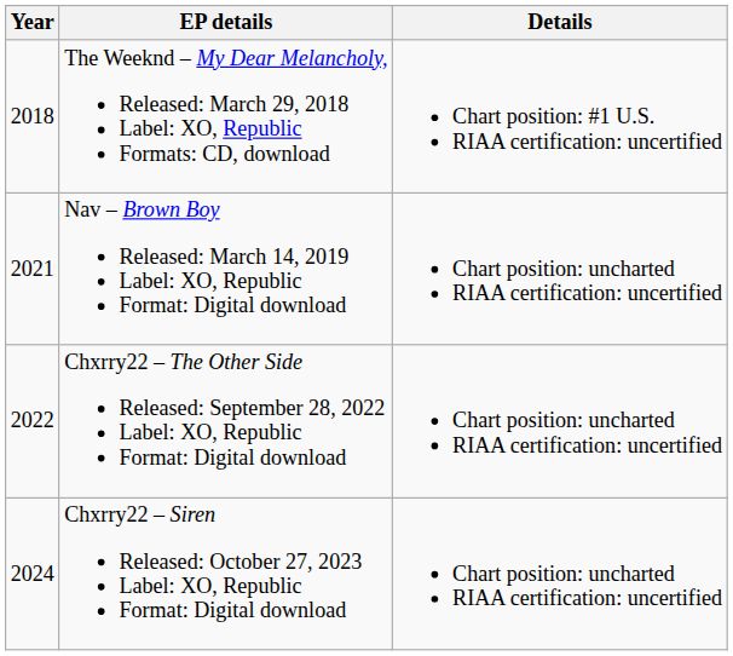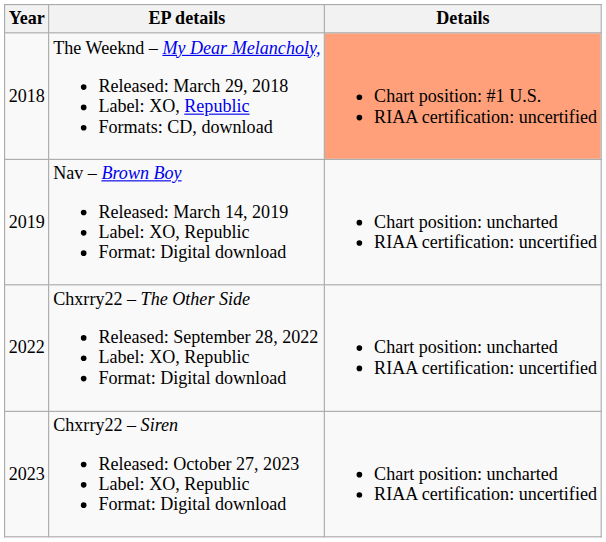row 2 | Details: no background -> lightsalmon background
row 3 | Year: 2021 -> 2019
row 5 | Year: 2024 -> 2023
